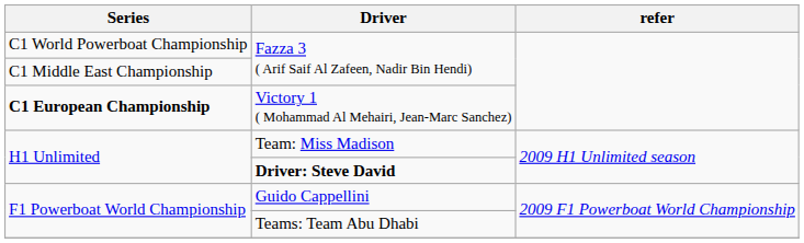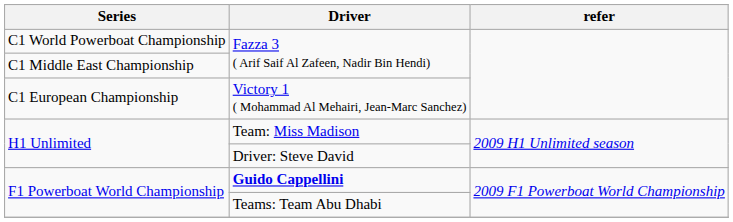Victory 1 ( Mohammad Al Mehairi, Jean-Marc Sanchez) | Series: bold -> normal
Driver: Steve David | Driver: bold -> normal
Guido Cappellini | Driver: normal -> bold
